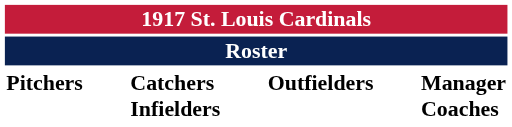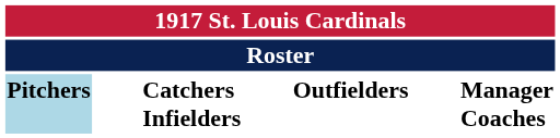Pitchers | column 1: no background -> lightblue background
